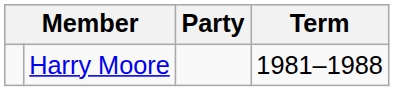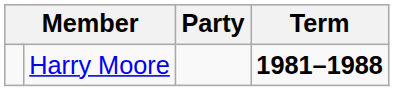Harry Moore | Term: normal -> bold
